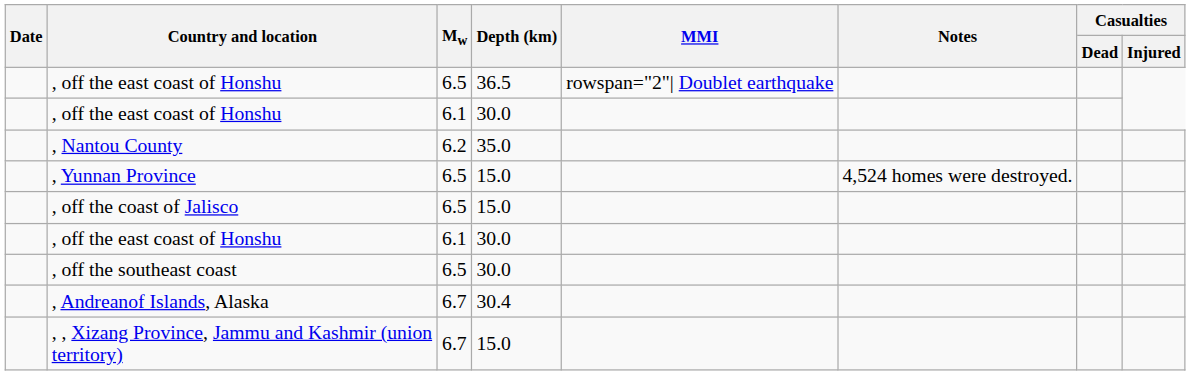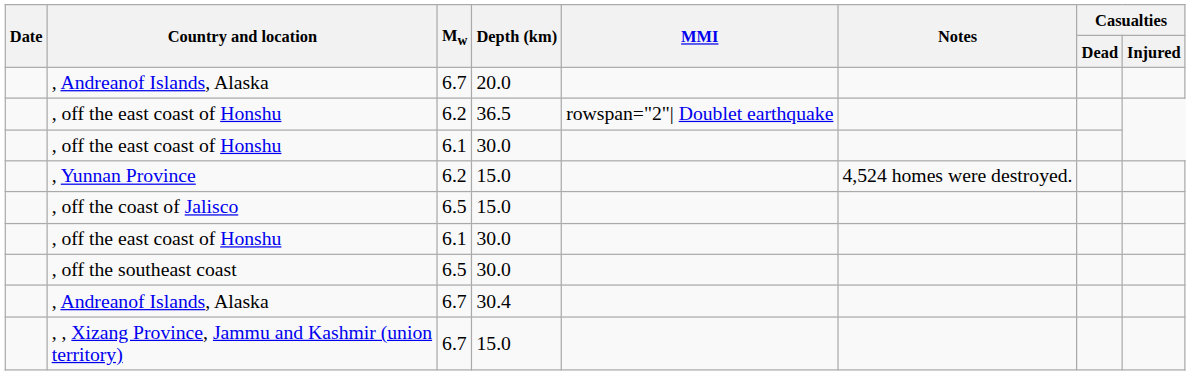+ row: , Andreanof Islands, Alaska | 6.7 | 20.0
, off the east coast of Honshu / 36.5 | Mw: 6.5 -> 6.2
- row: , Nantou County | 6.2 | 35.0
, Yunnan Province | Mw: 6.5 -> 6.2
